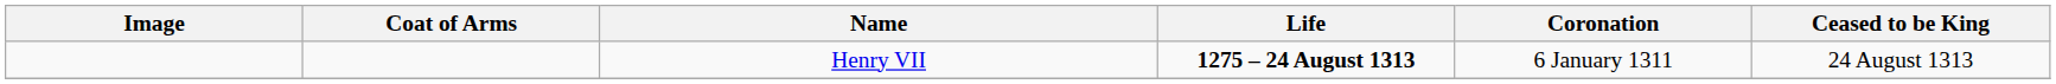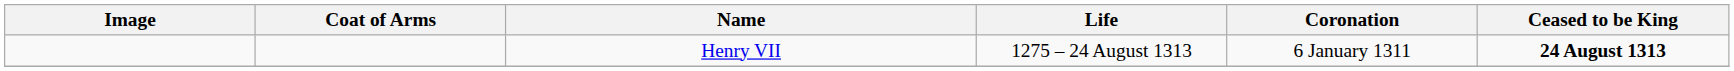Henry VII | Life: bold -> normal
Henry VII | Ceased to be King: normal -> bold
